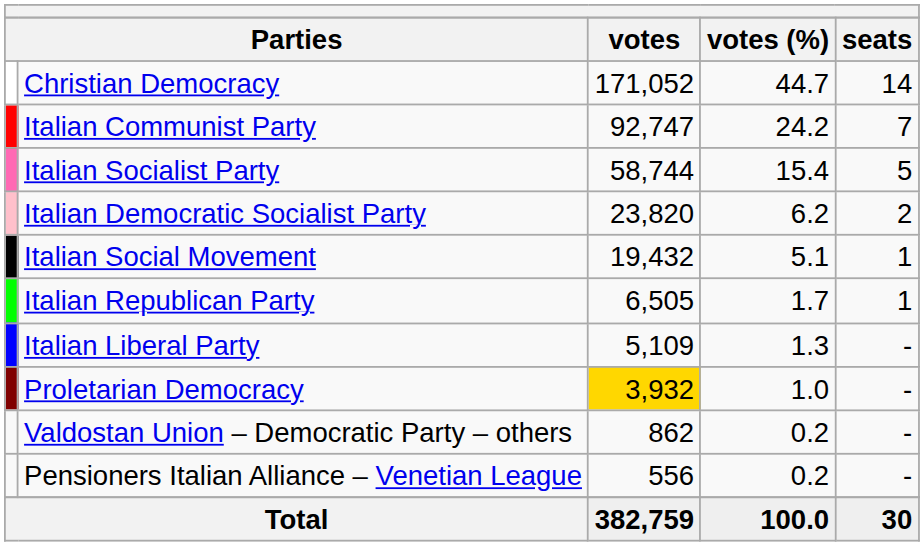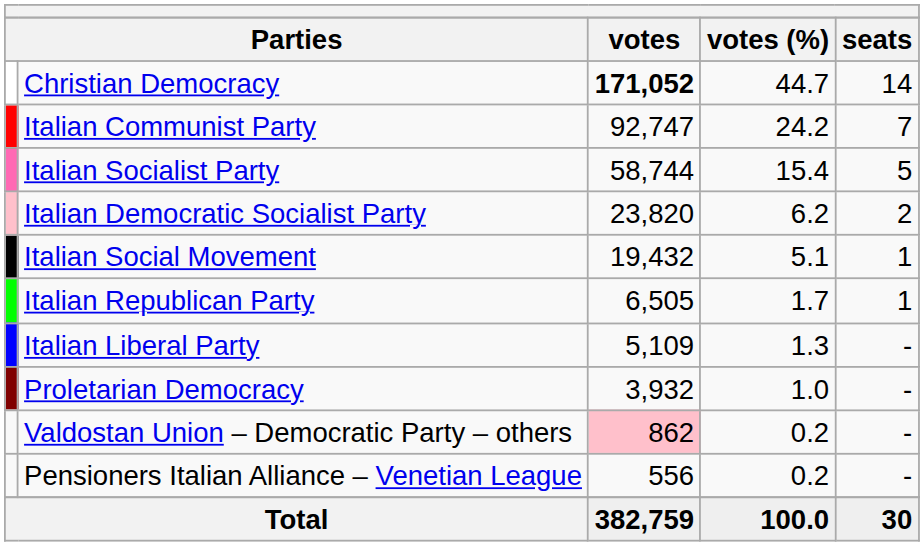Christian Democracy | votes: normal -> bold
Proletarian Democracy | votes: gold background -> no background
Valdostan Union – Democratic Party – others | votes: no background -> pink background
